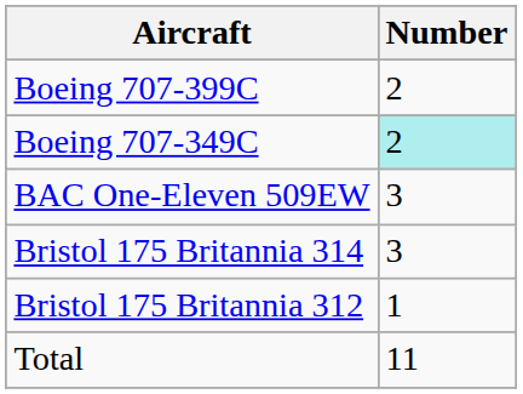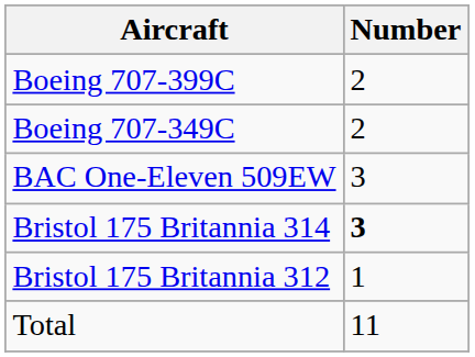Boeing 707-349C | Number: paleturquoise background -> no background
Bristol 175 Britannia 314 | Number: normal -> bold
